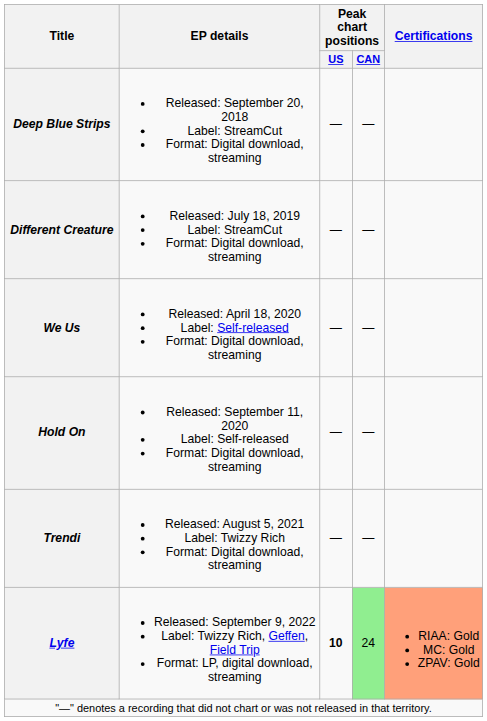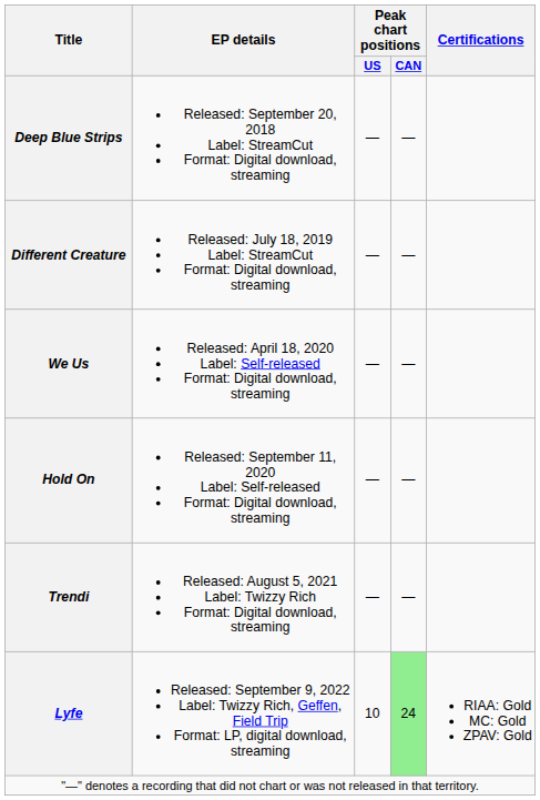Lyfe | Peak chart positions / US: bold -> normal
Lyfe | Certifications: lightsalmon background -> no background
